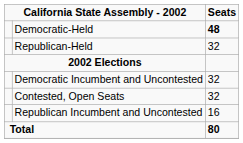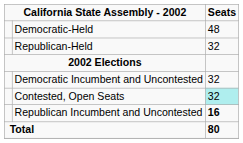Democratic-Held | column 3: bold -> normal
Contested, Open Seats | column 3: no background -> paleturquoise background
Republican Incumbent and Uncontested | column 3: normal -> bold
